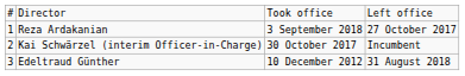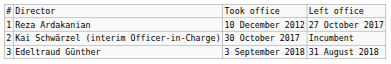Reza Ardakanian | column 3: 3 September 2018 -> 10 December 2012
Edeltraud Günther | column 3: 10 December 2012 -> 3 September 2018
